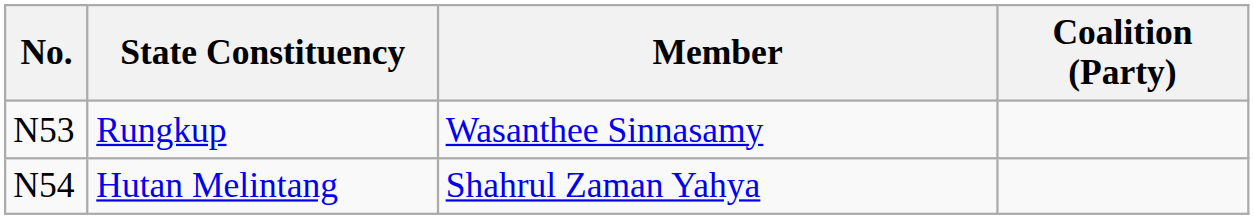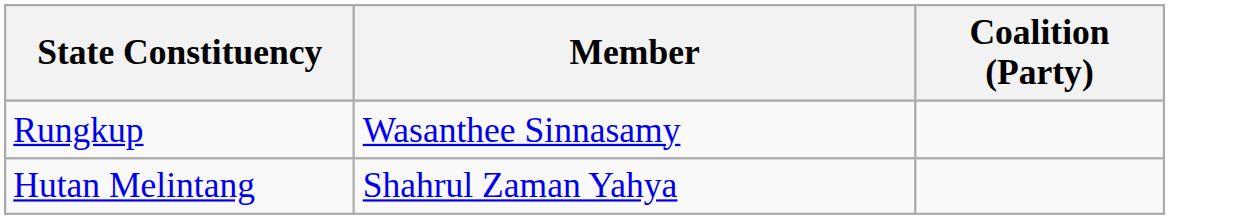- column: No. | N53 | N54
